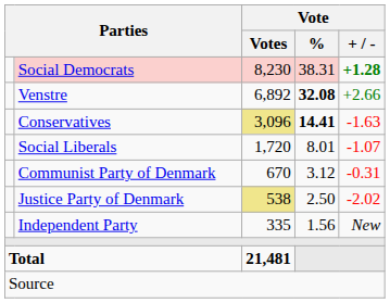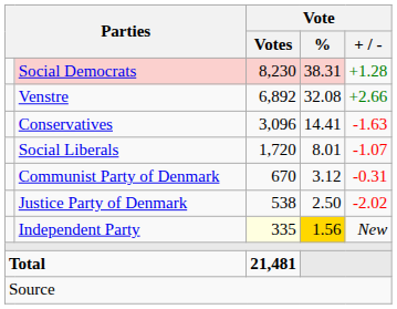Social Democrats | Vote / + / -: bold -> normal
Venstre | Vote / %: bold -> normal
Conservatives | Vote / Votes: khaki background -> no background
Conservatives | Vote / %: bold -> normal
Justice Party of Denmark | Vote / Votes: khaki background -> no background
Independent Party | Vote / Votes: no background -> lightyellow background
Independent Party | Vote / %: no background -> gold background
